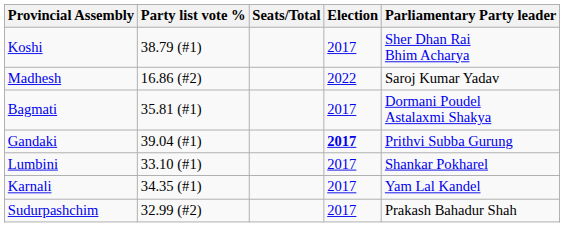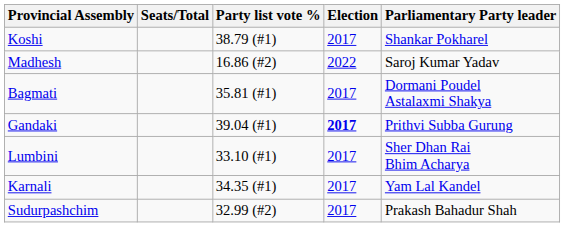columns swapped: Seats/Total <-> Party list vote %
Koshi | Parliamentary Party leader: Sher Dhan Rai Bhim Acharya -> Shankar Pokharel
Lumbini | Parliamentary Party leader: Shankar Pokharel -> Sher Dhan Rai Bhim Acharya
